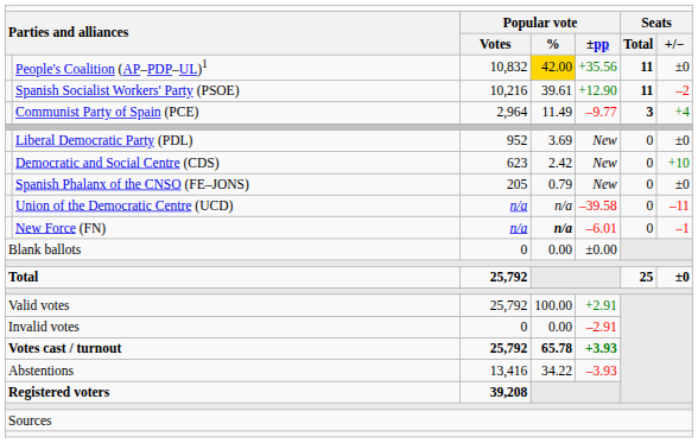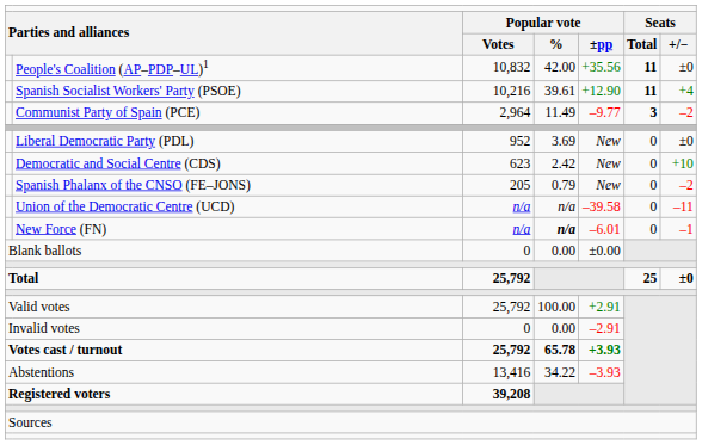People's Coalition (AP–PDP–UL)1 | column 4: gold background -> no background
Spanish Socialist Workers' Party (PSOE) | column 7: –2 -> +4
Communist Party of Spain (PCE) | column 7: +4 -> –2
Spanish Phalanx of the CNSO (FE–JONS) | column 7: ±0 -> –2
